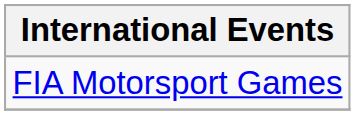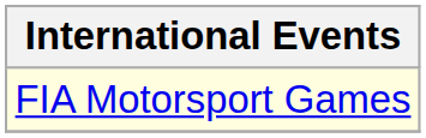row 2 | column 1: no background -> lightyellow background
